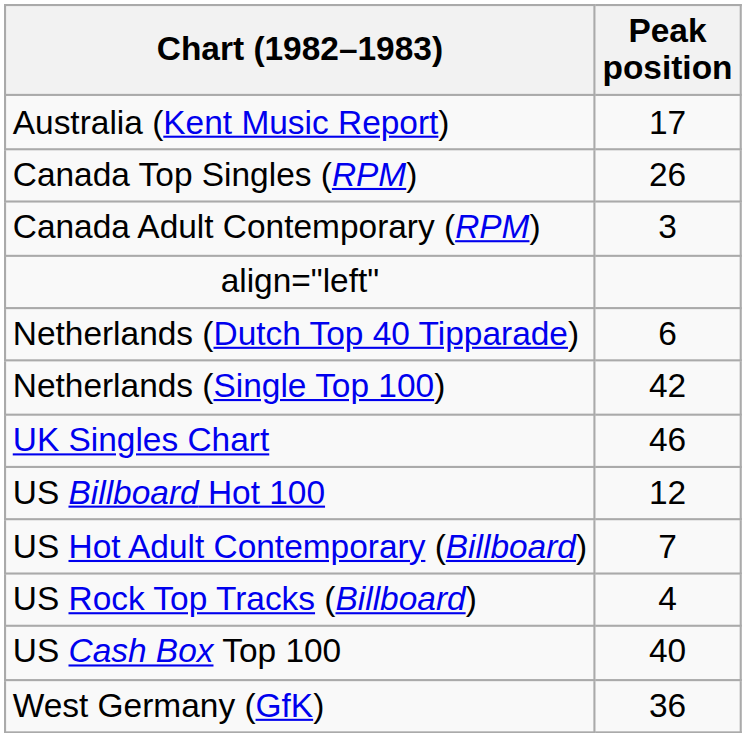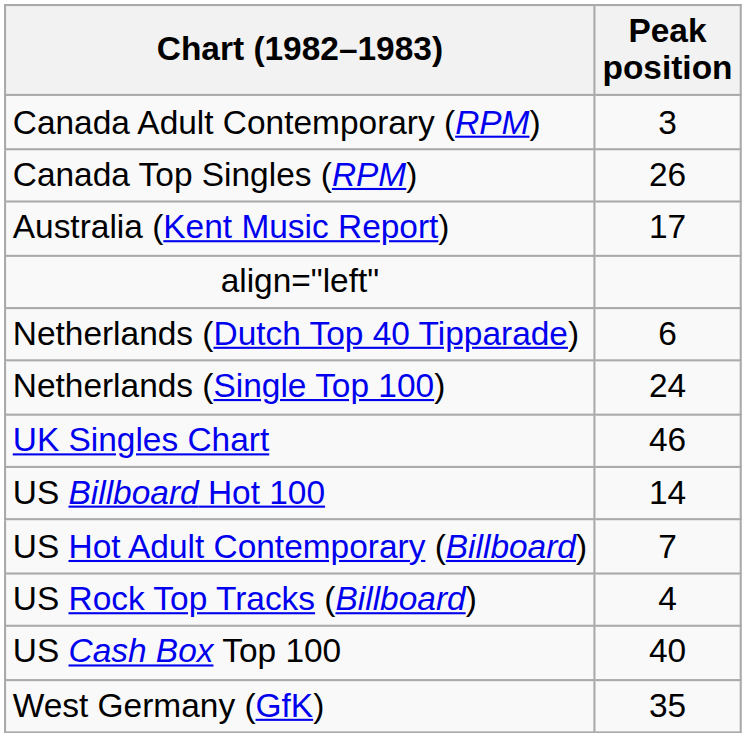rows swapped: Australia (Kent Music Report) <-> Canada Adult Contemporary (RPM)
Netherlands (Single Top 100) | Peak position: 42 -> 24
US Billboard Hot 100 | Peak position: 12 -> 14
West Germany (GfK) | Peak position: 36 -> 35
